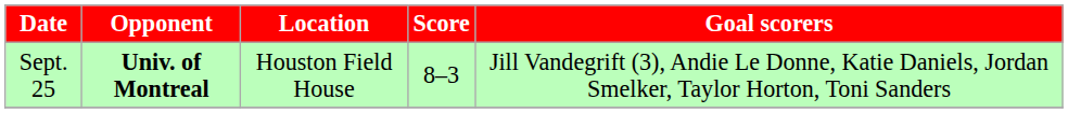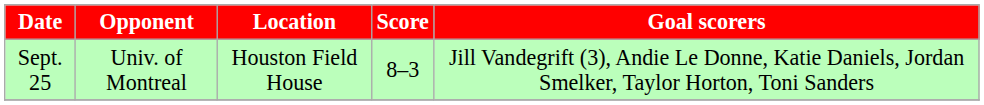Sept. 25 | Opponent: bold -> normal
